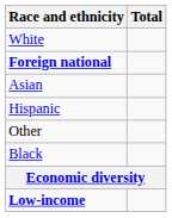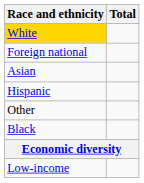White | Race and ethnicity: no background -> gold background
Foreign national | Race and ethnicity: bold -> normal
Low-income | Race and ethnicity: bold -> normal
